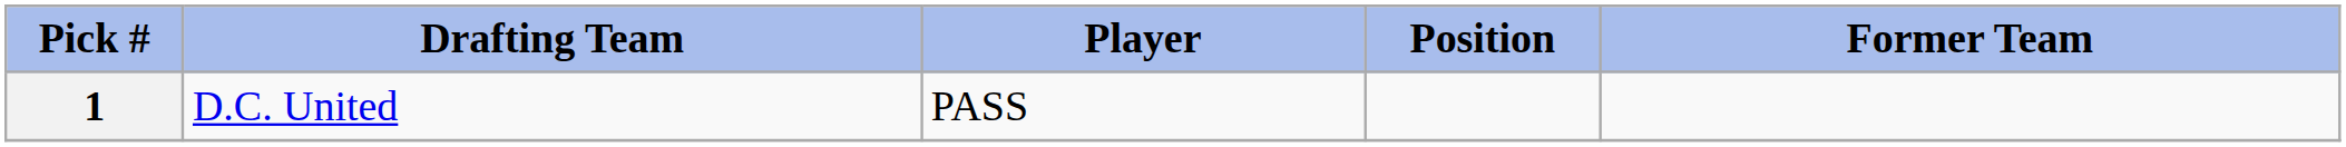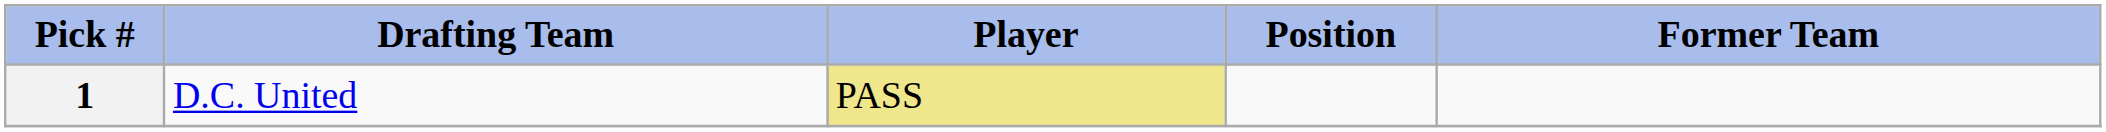1 | Player: no background -> khaki background
